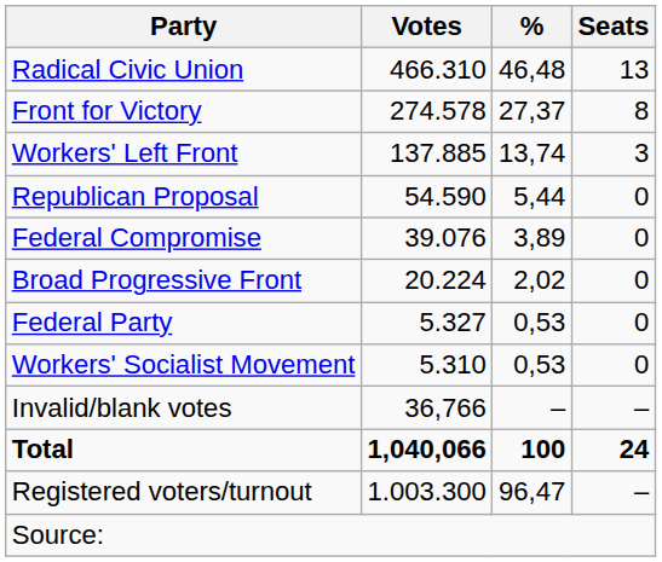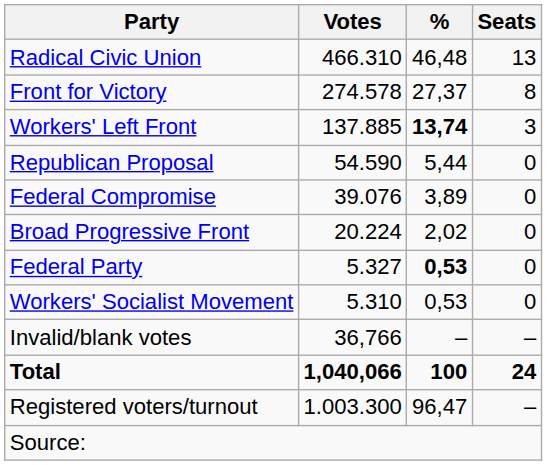Workers' Left Front | %: normal -> bold
Federal Party | %: normal -> bold
